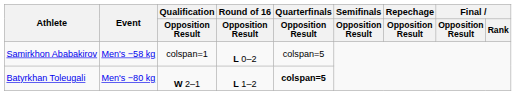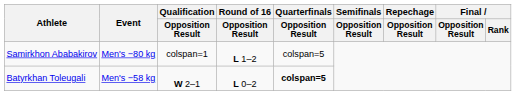Samirkhon Ababakirov | Event: Men's −58 kg -> Men's −80 kg
Samirkhon Ababakirov | Round of 16 / Opposition Result: L 0–2 -> L 1–2
Batyrkhan Toleugali | Event: Men's −80 kg -> Men's −58 kg
Batyrkhan Toleugali | Round of 16 / Opposition Result: L 1–2 -> L 0–2
